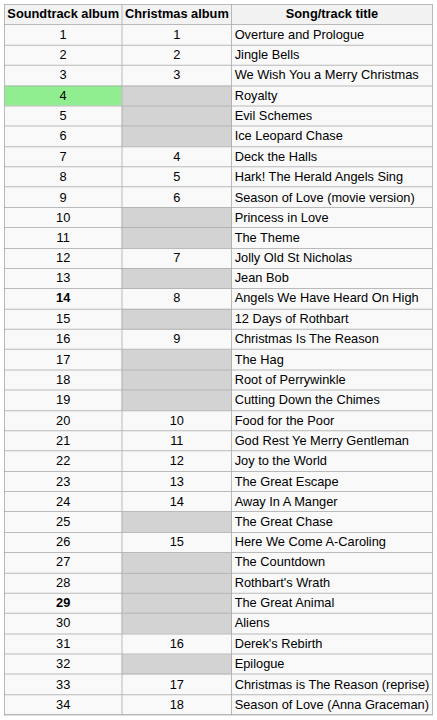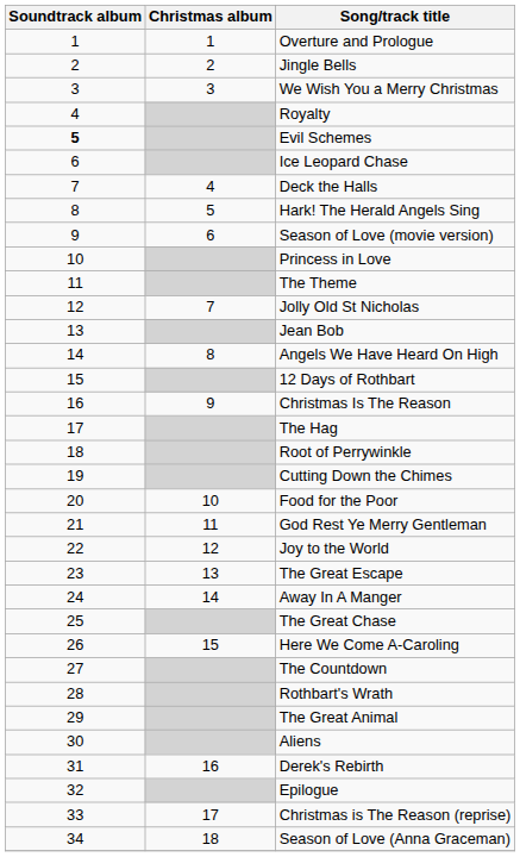Royalty | Soundtrack album: lightgreen background -> no background
Evil Schemes | Soundtrack album: normal -> bold
Angels We Have Heard On High | Soundtrack album: bold -> normal
The Great Animal | Soundtrack album: bold -> normal
